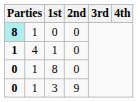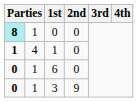row 4 | 1st: 8 -> 6
